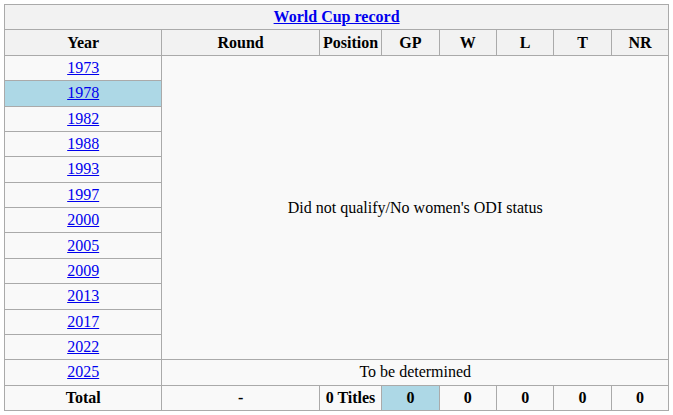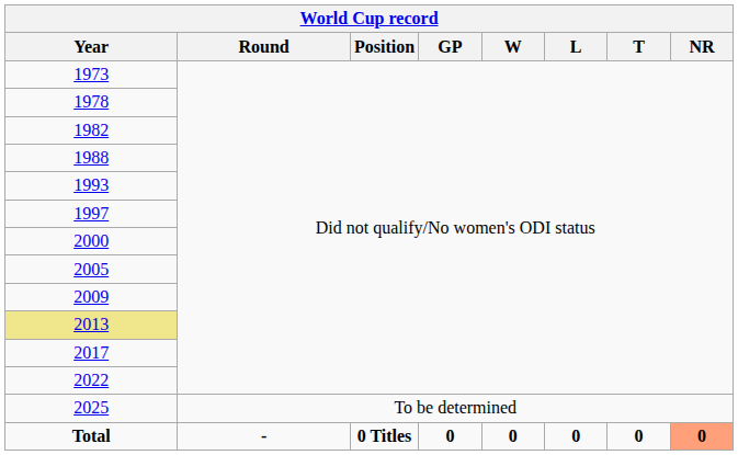1978 | World Cup record / Year: lightblue background -> no background
2013 | World Cup record / Year: no background -> khaki background
Total | World Cup record / GP: lightblue background -> no background
Total | World Cup record / NR: no background -> lightsalmon background
